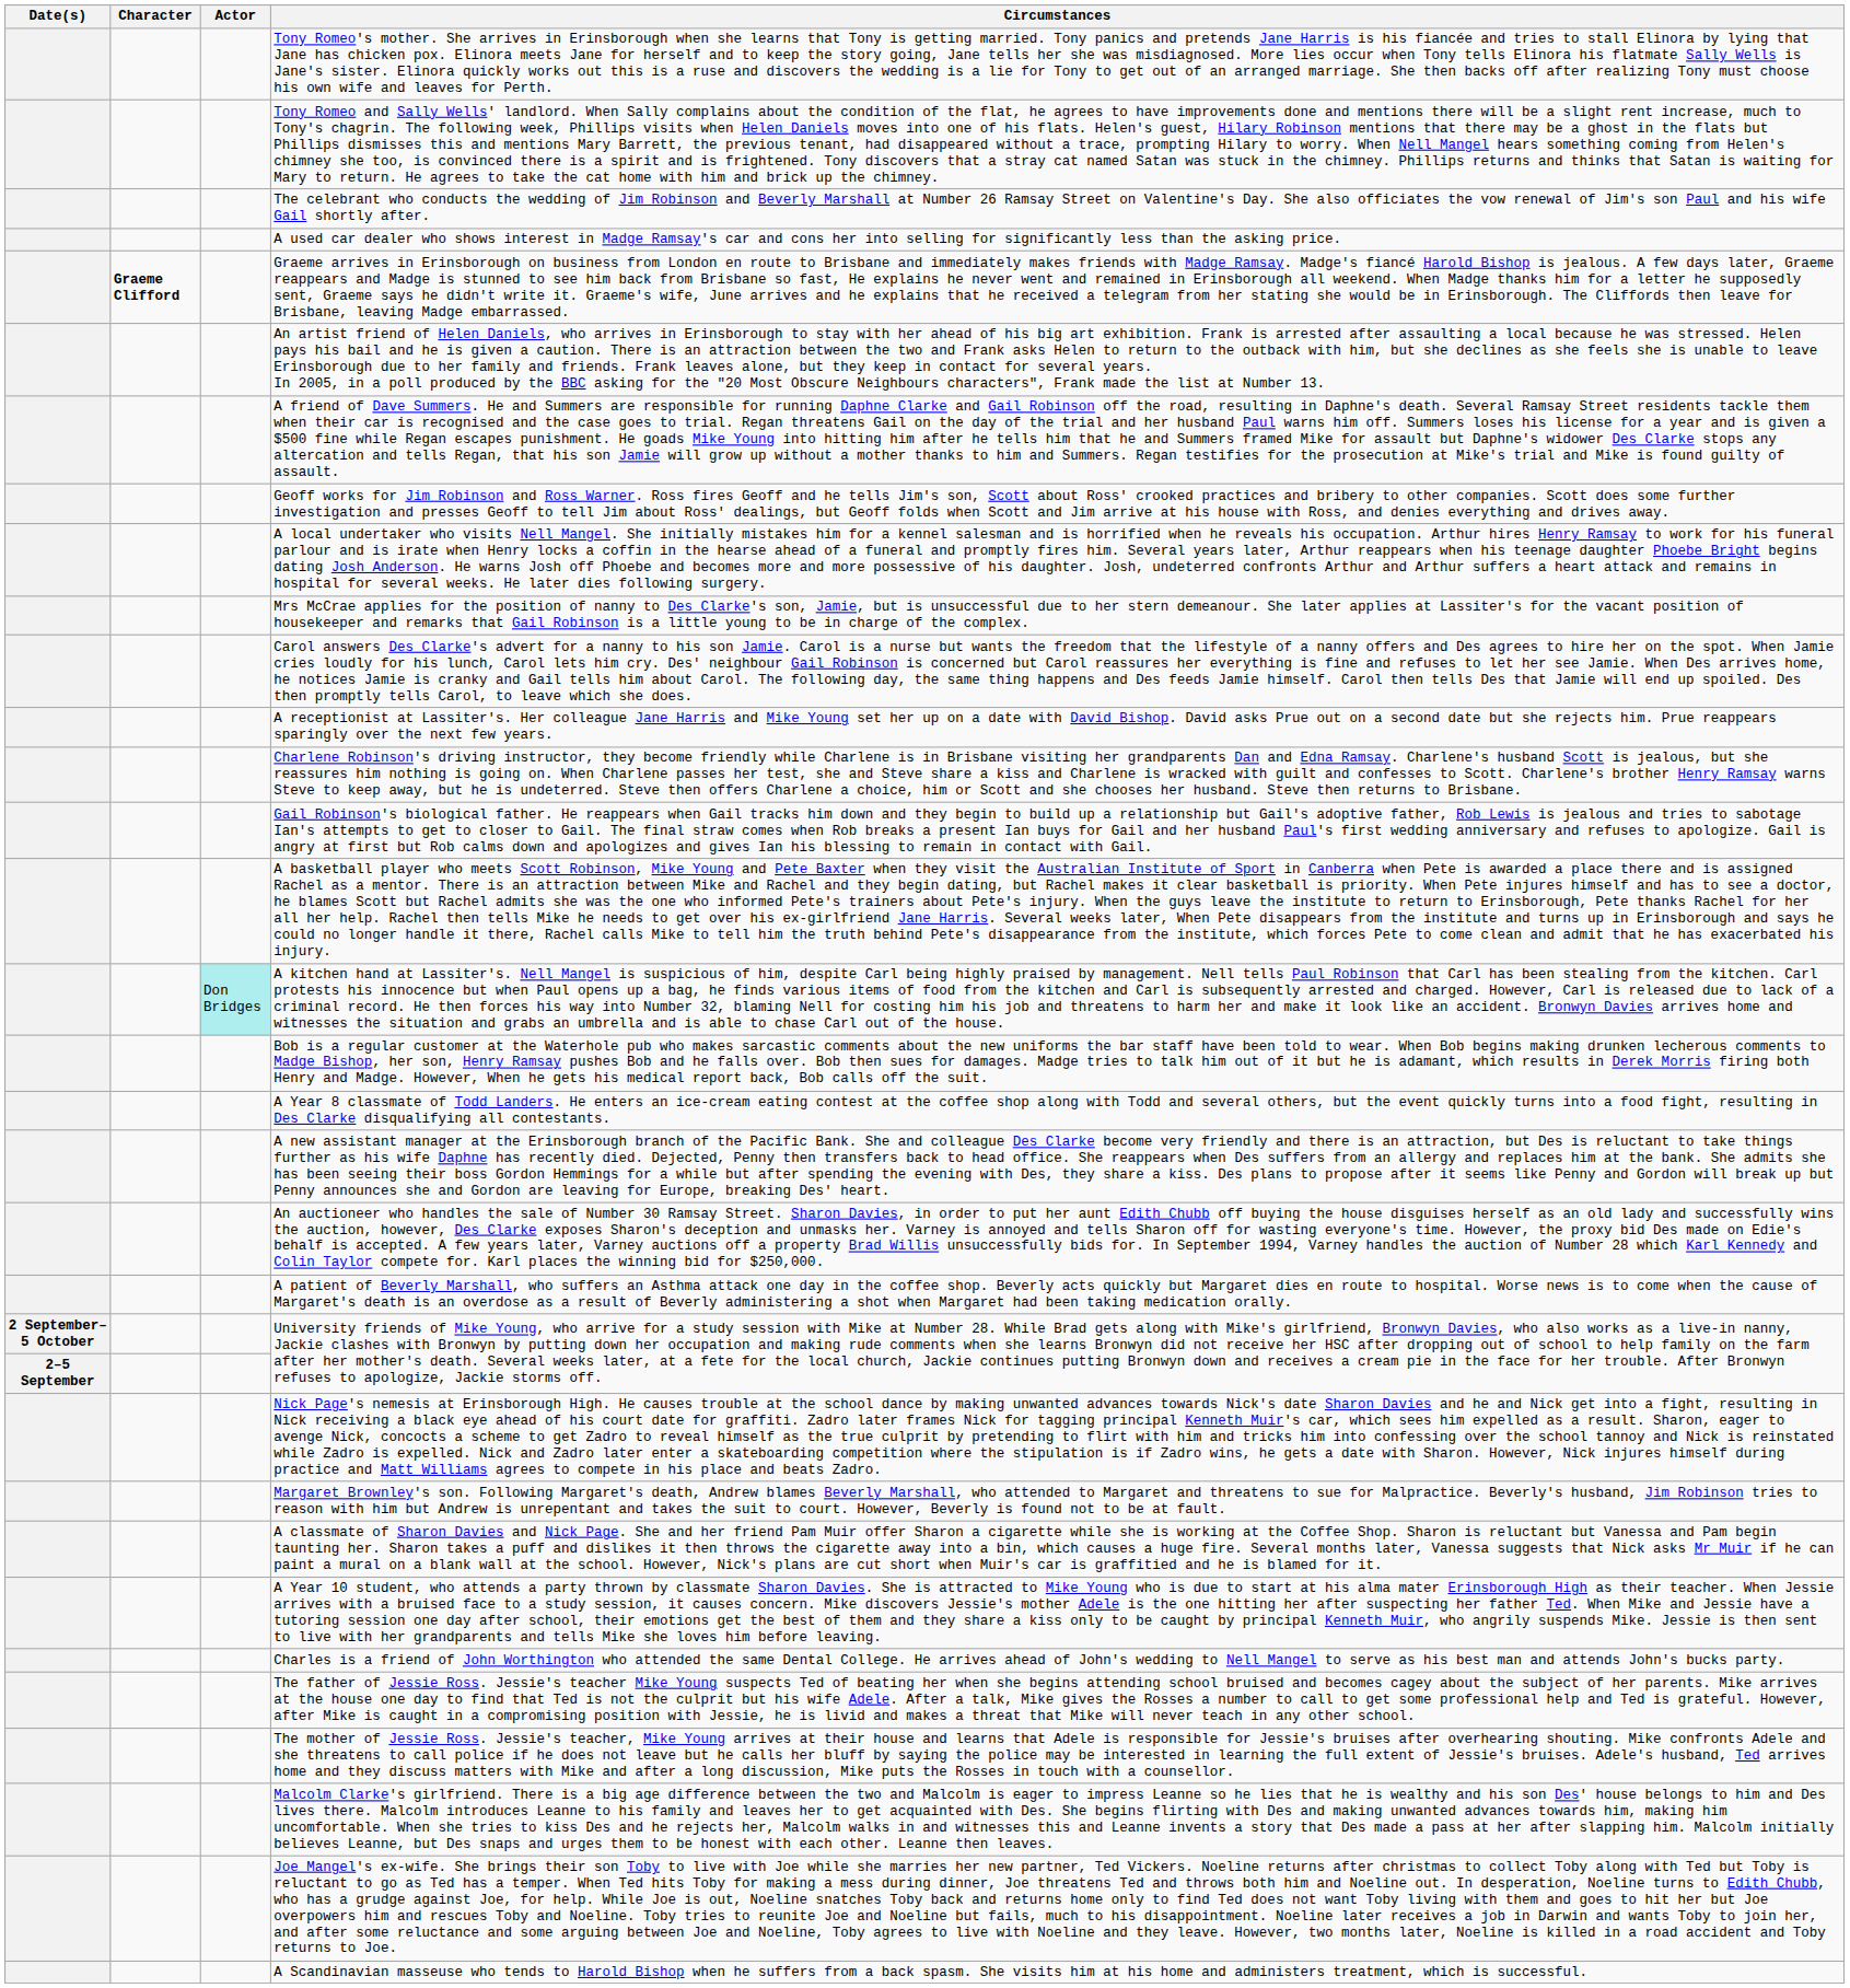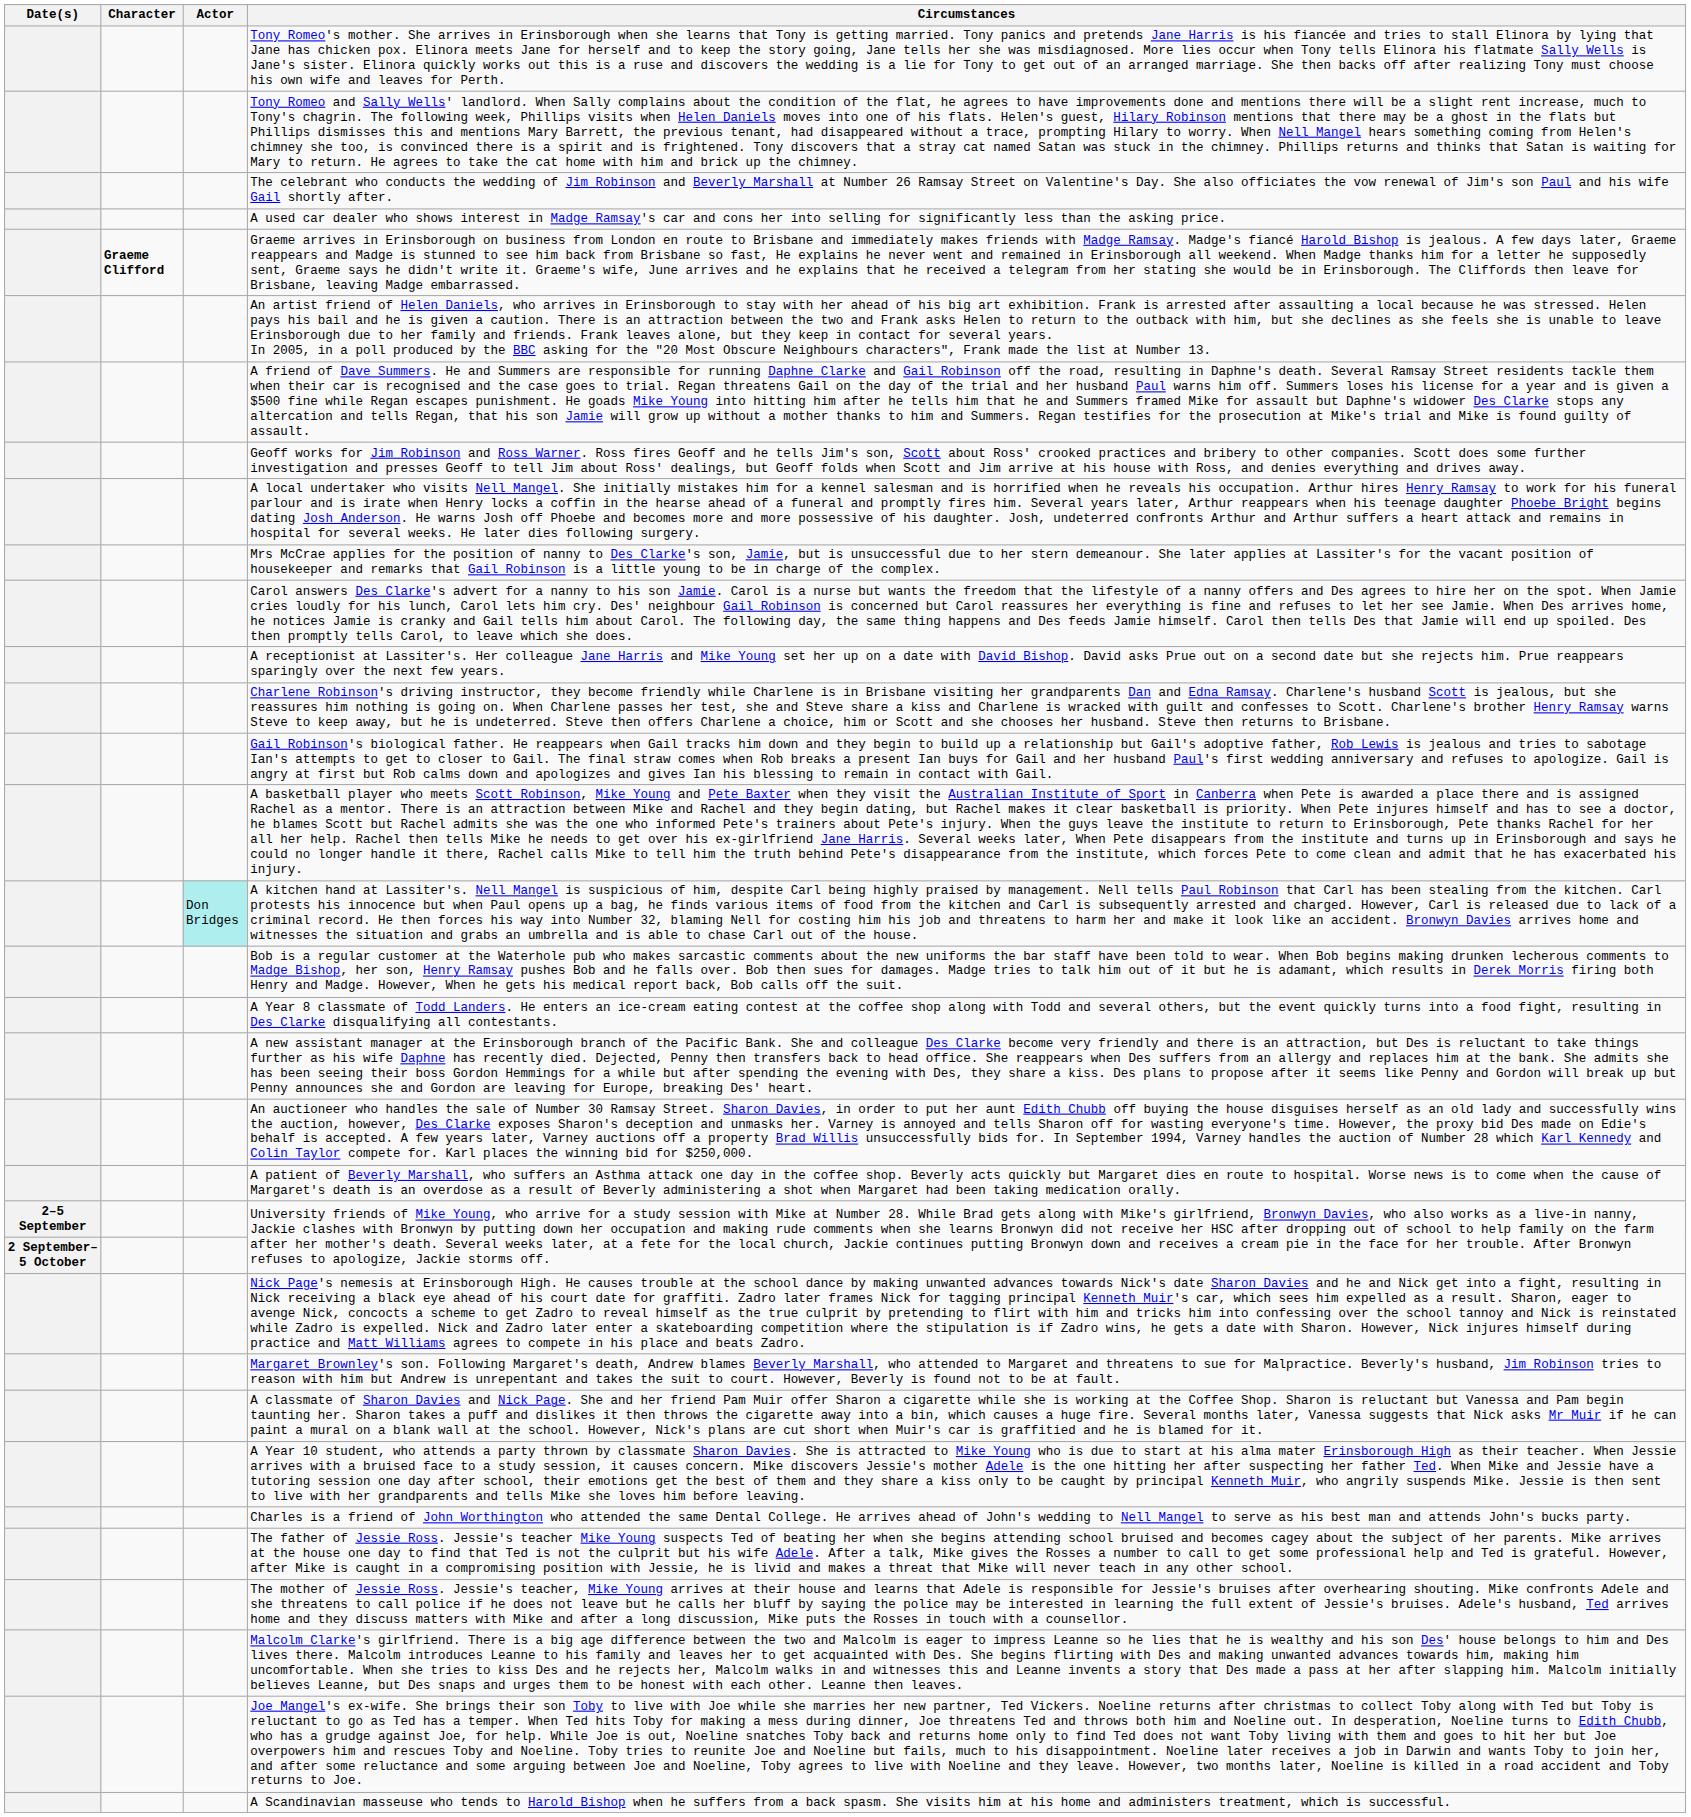row 23 | Date(s): 2 September–5 October -> 2–5 September
row 24 | Date(s): 2–5 September -> 2 September–5 October
